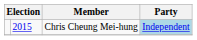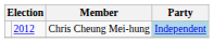Chris Cheung Mei-hung | column 2: 2015 -> 2012
